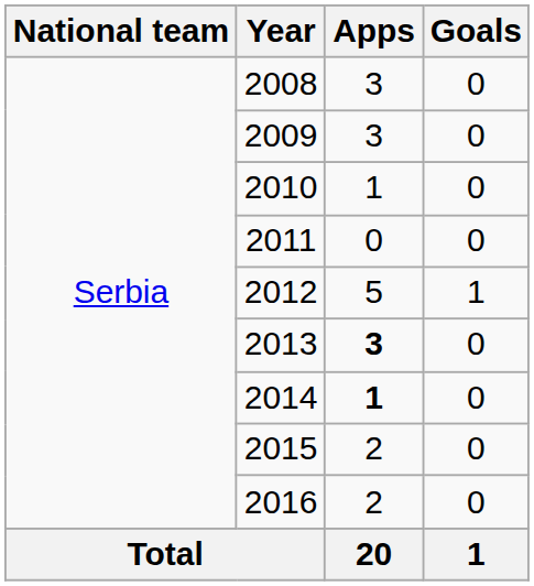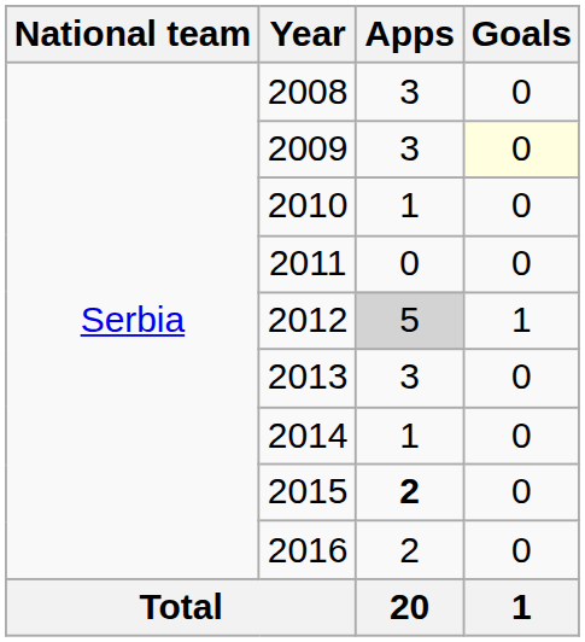2009 | Goals: no background -> lightyellow background
2012 | Apps: no background -> lightgrey background
2013 | Apps: bold -> normal
2014 | Apps: bold -> normal
2015 | Apps: normal -> bold
